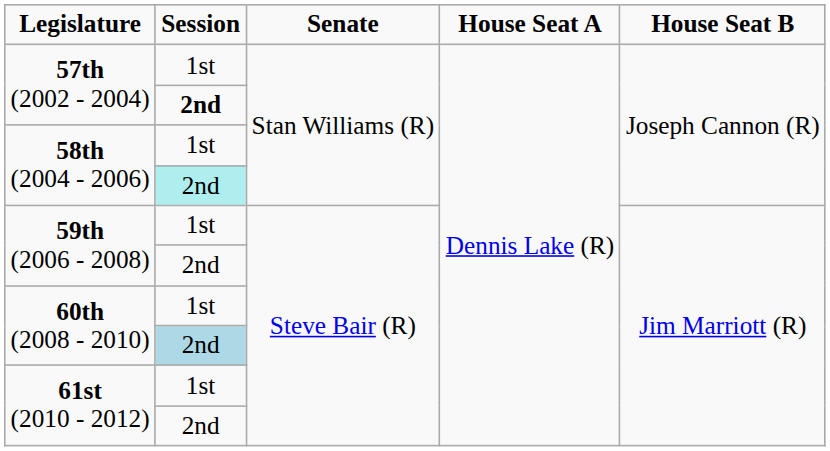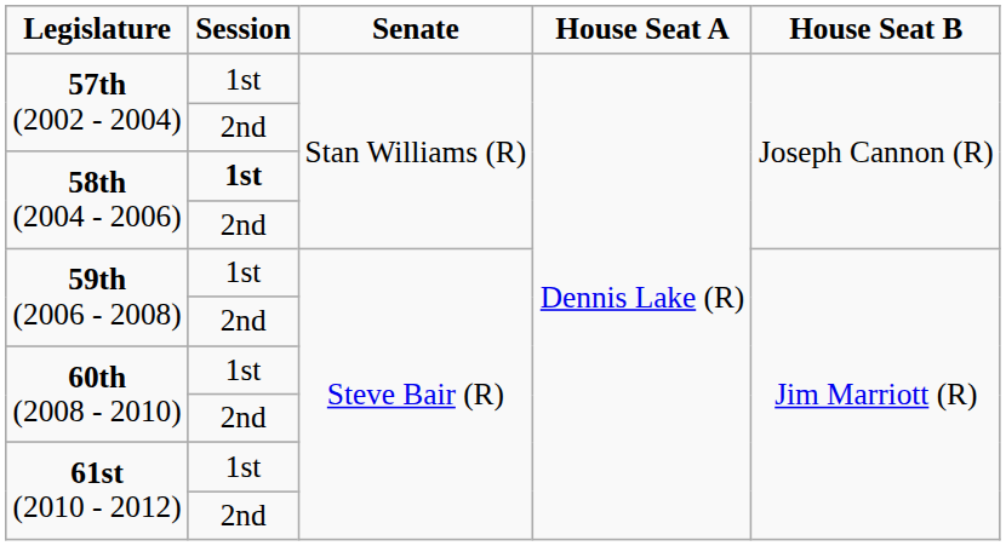57th (2002 - 2004) / 2nd | Session: bold -> normal
58th (2004 - 2006) / 1st | Session: normal -> bold
58th (2004 - 2006) / 2nd | Session: paleturquoise background -> no background
60th (2008 - 2010) / 2nd | Session: lightblue background -> no background
